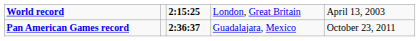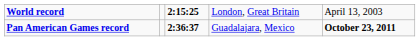Pan American Games record | column 5: normal -> bold
